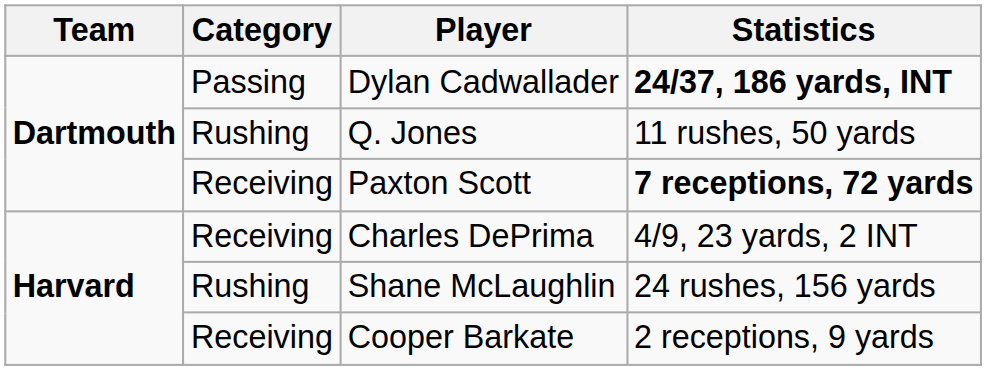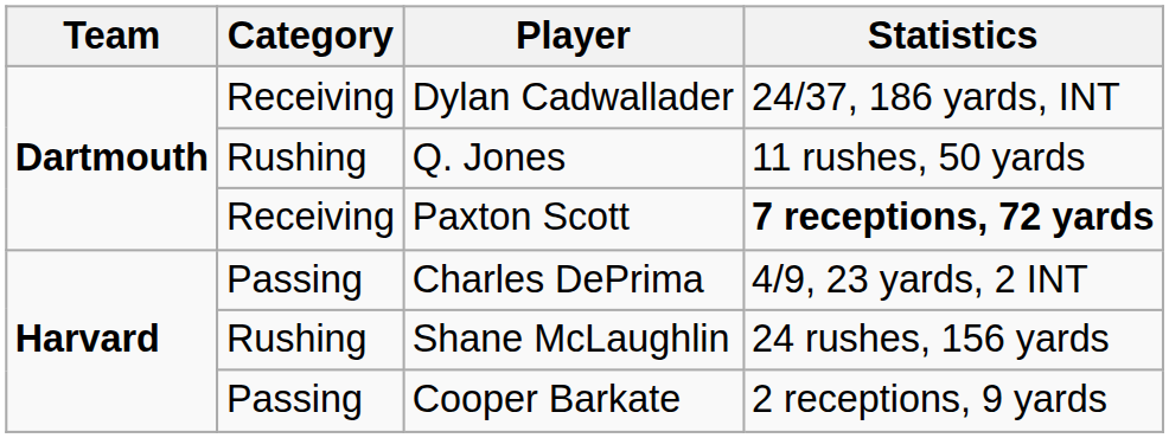Dylan Cadwallader | Category: Passing -> Receiving
Dylan Cadwallader | Statistics: bold -> normal
Charles DePrima | Category: Receiving -> Passing
Cooper Barkate | Category: Receiving -> Passing
